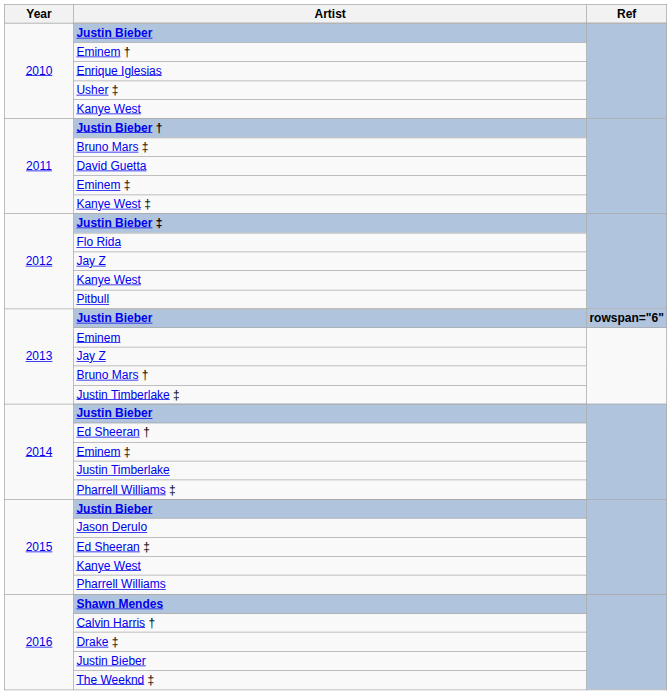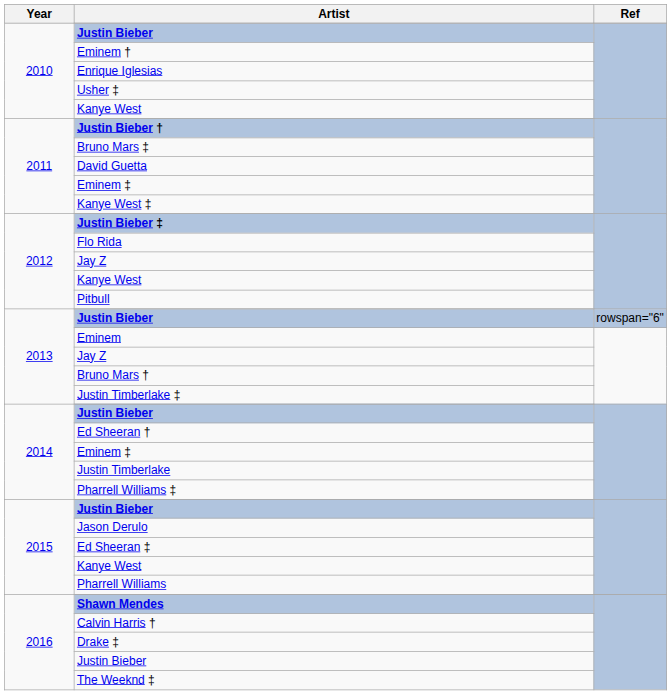2013 / Justin Bieber | Ref: bold -> normal
